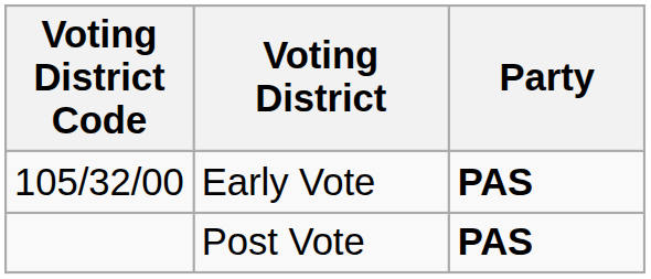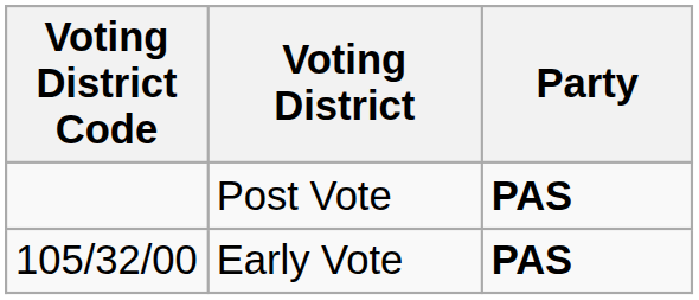rows swapped: Post Vote <-> Early Vote
